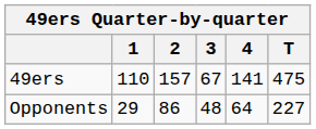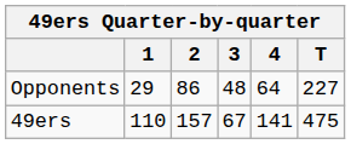rows swapped: 49ers <-> Opponents
